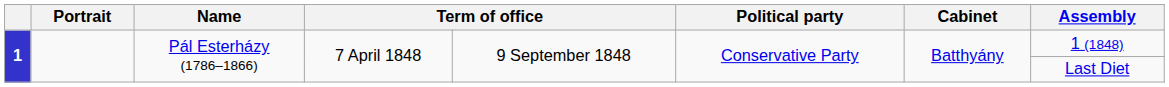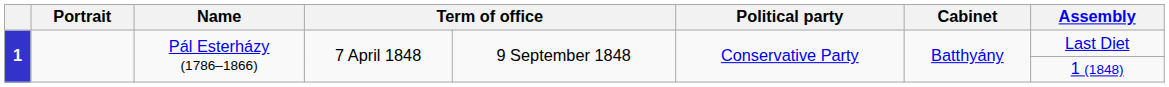row 2 | Assembly: 1 (1848) -> Last Diet
row 3 | Assembly: Last Diet -> 1 (1848)
